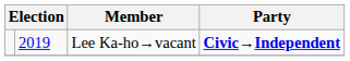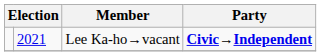Lee Ka-ho→vacant | column 2: 2019 -> 2021
